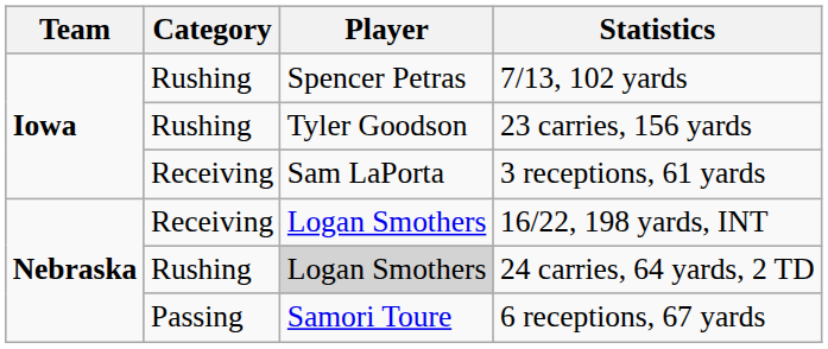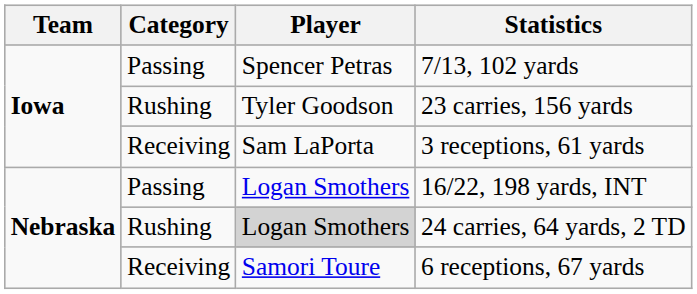7/13, 102 yards | Category: Rushing -> Passing
16/22, 198 yards, INT | Category: Receiving -> Passing
6 receptions, 67 yards | Category: Passing -> Receiving
